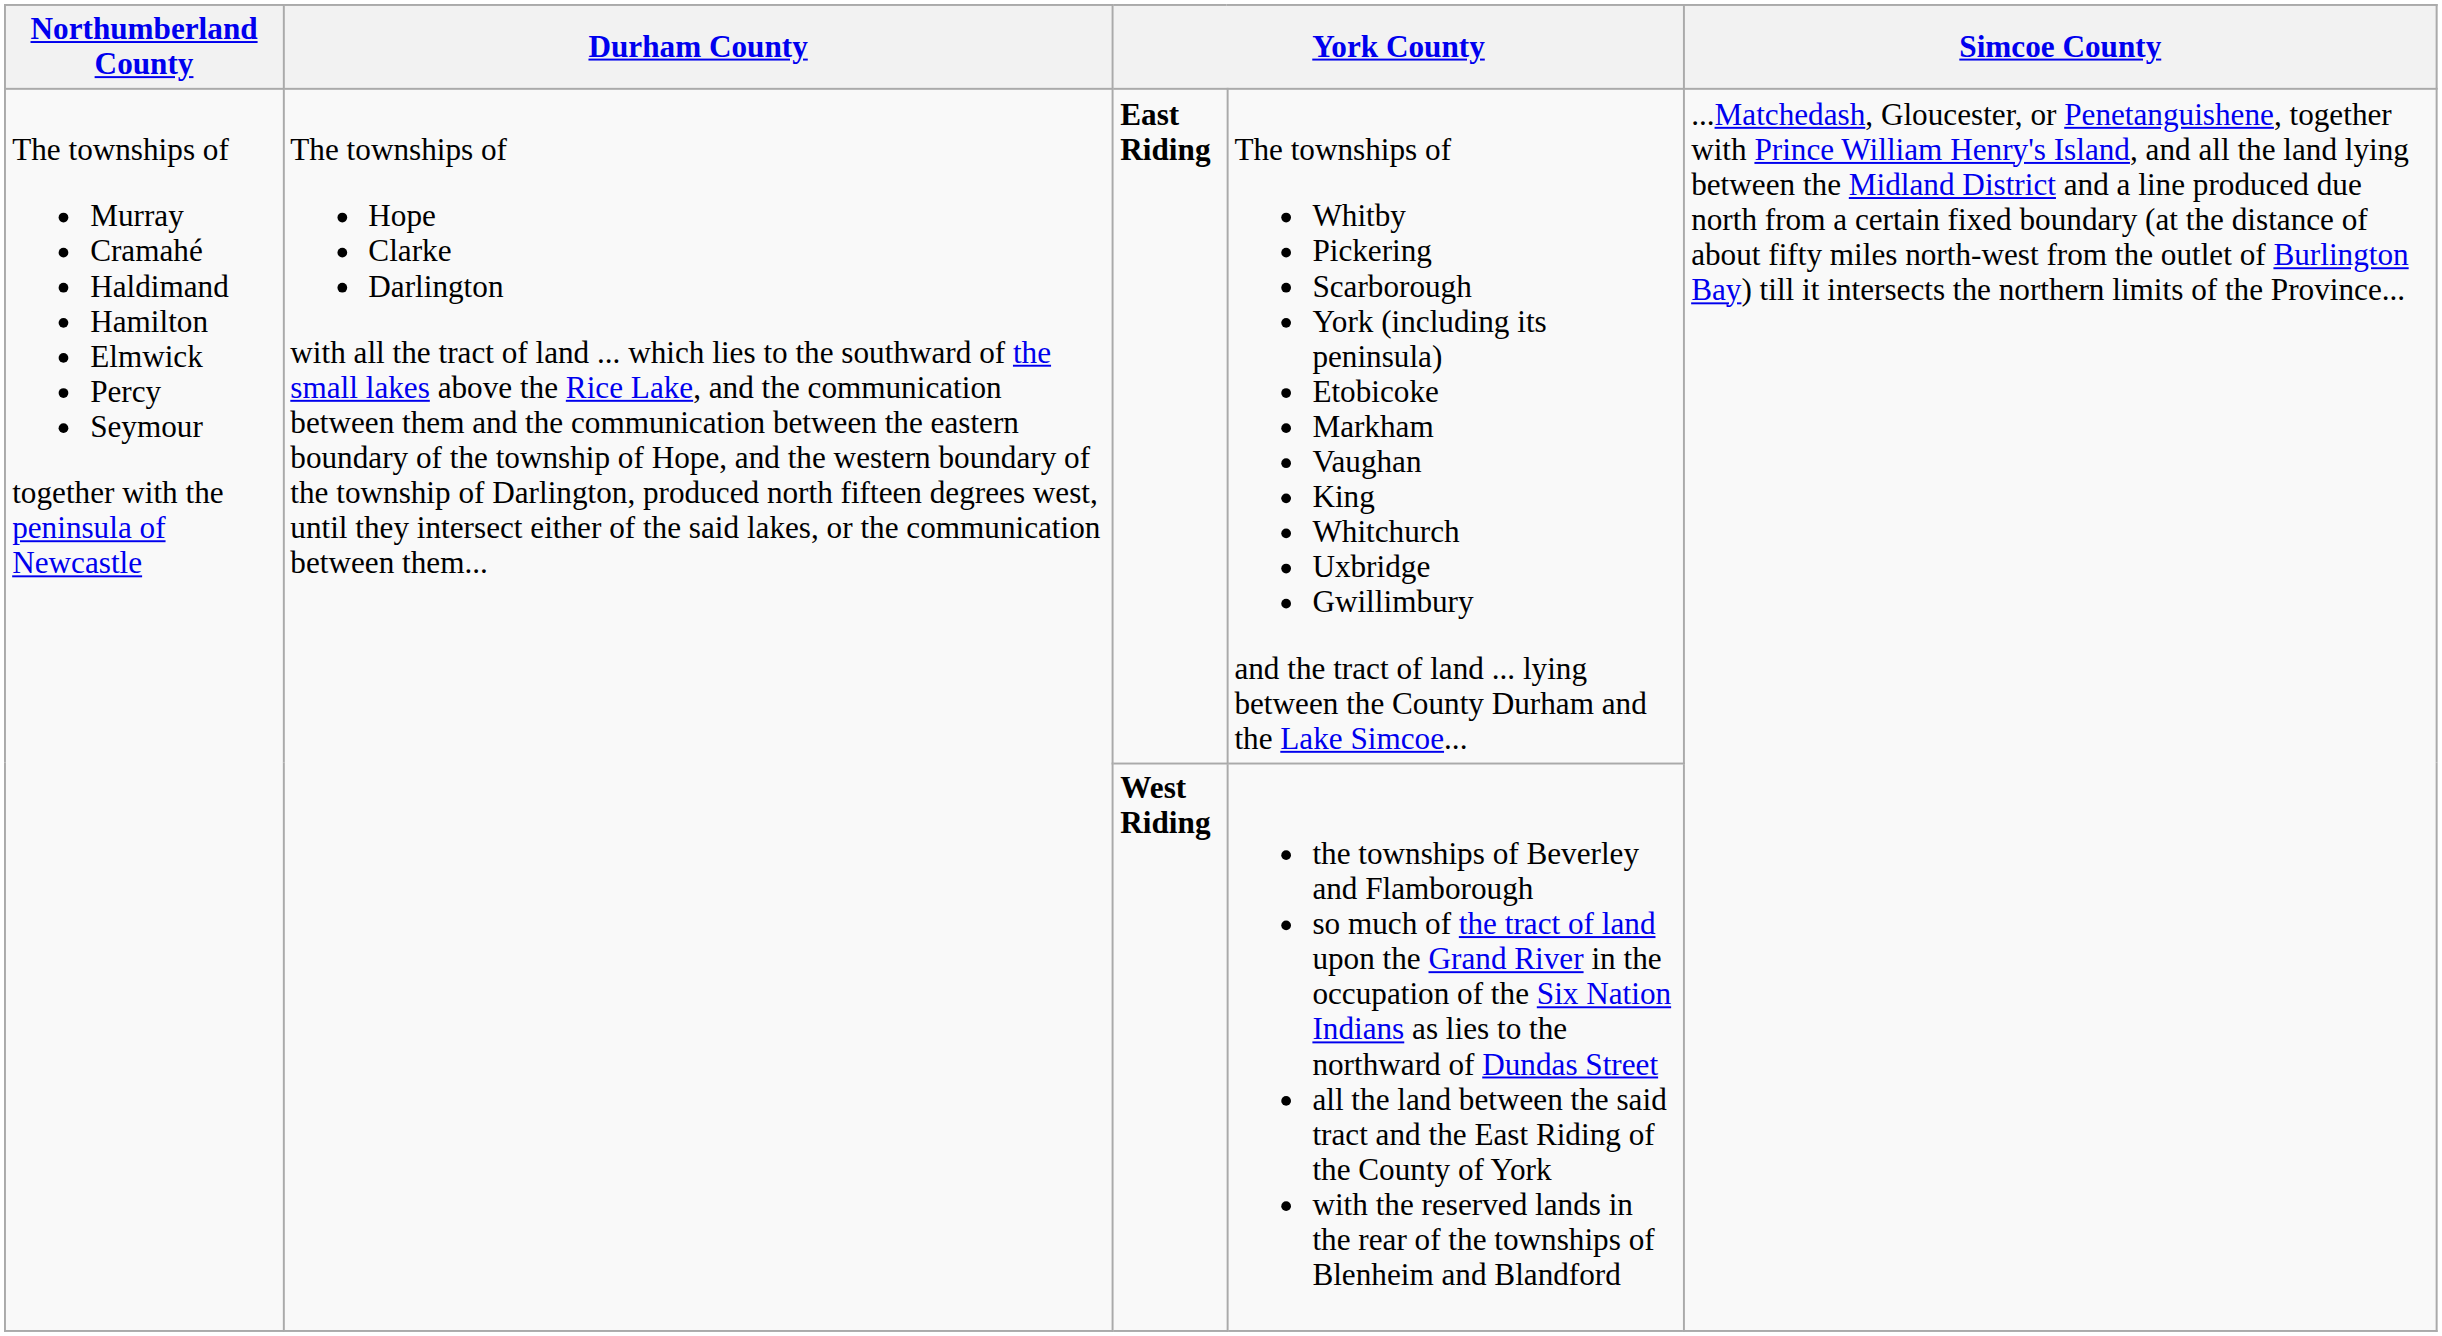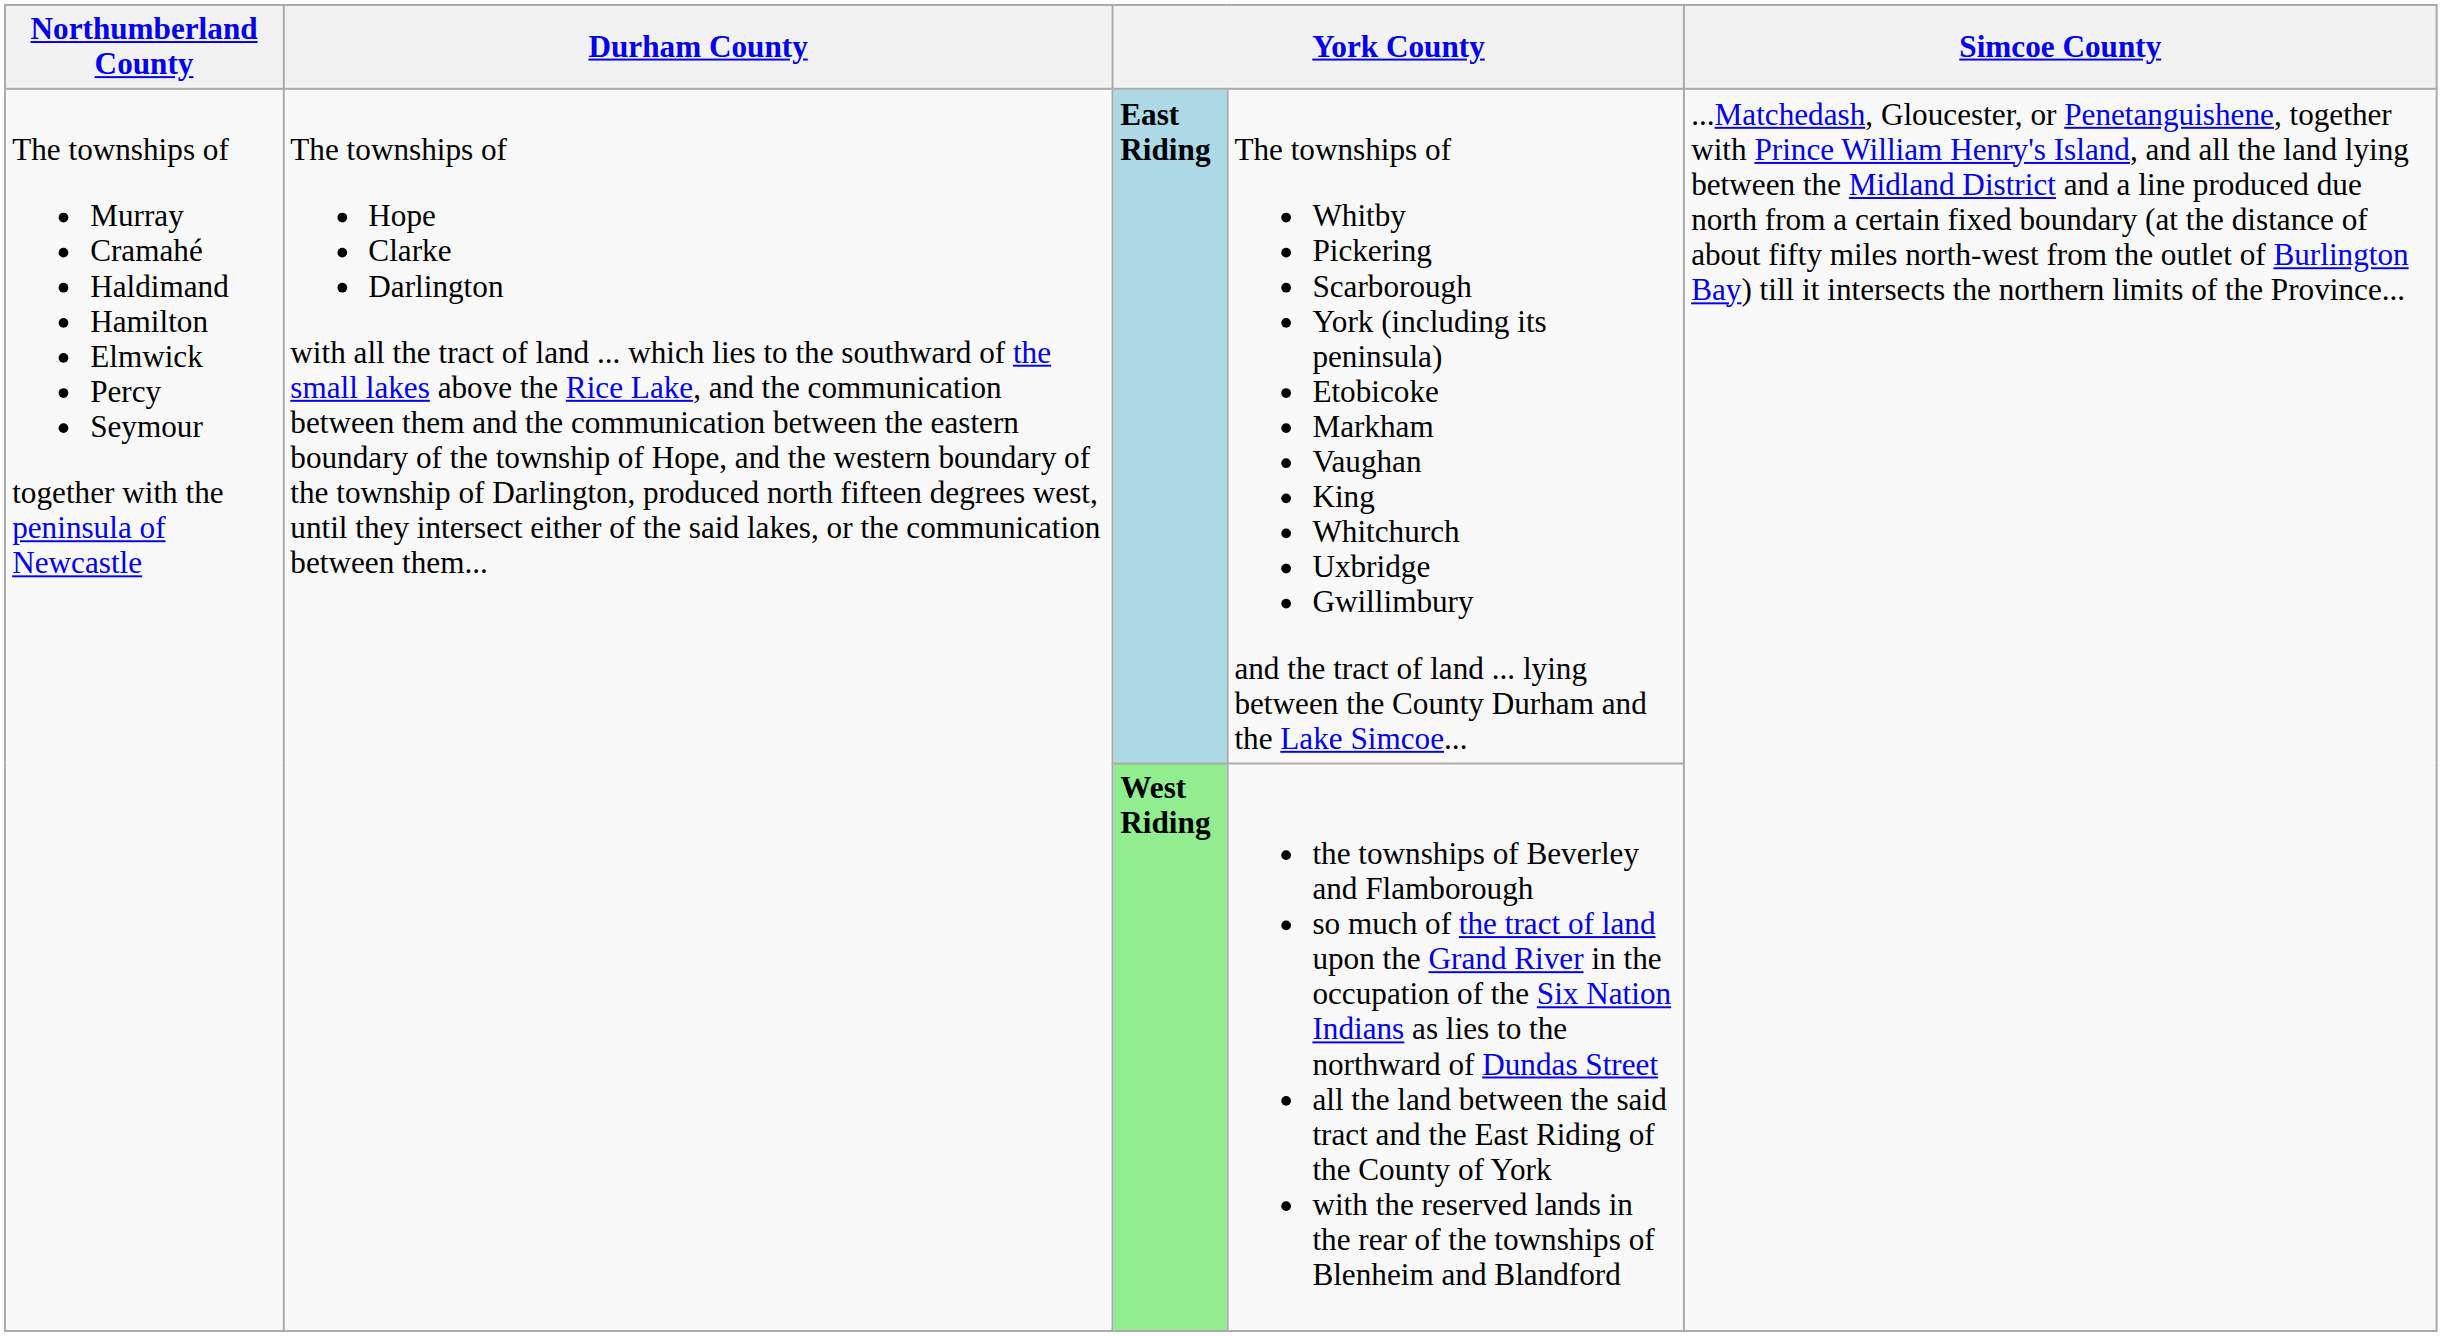row 2 | column 3: no background -> lightblue background
row 3 | column 3: no background -> lightgreen background
